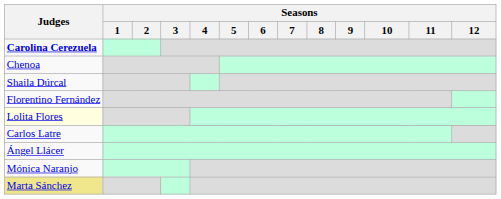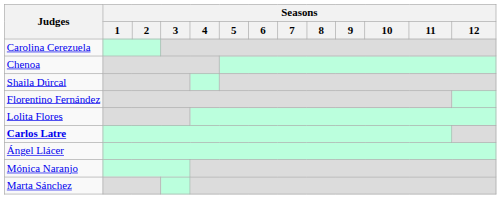Carolina Cerezuela | Judges: bold -> normal
Lolita Flores | Judges: lightyellow background -> no background
Carlos Latre | Judges: normal -> bold
Marta Sánchez | Judges: khaki background -> no background
